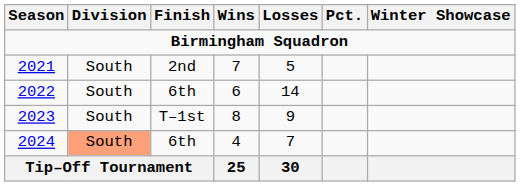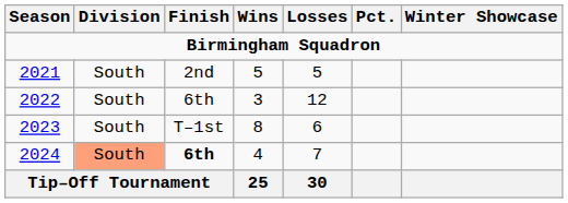2021 | Wins: 7 -> 5
2022 | Wins: 6 -> 3
2022 | Losses: 14 -> 12
2023 | Losses: 9 -> 6
2024 | Finish: normal -> bold
